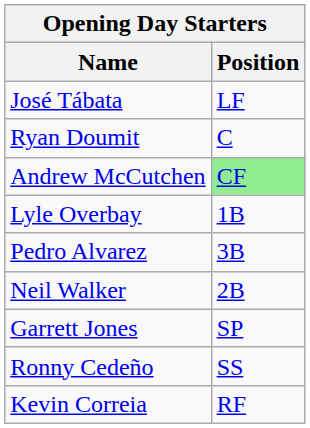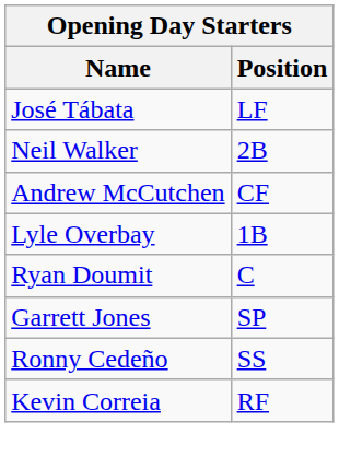rows swapped: Neil Walker <-> Ryan Doumit
Andrew McCutchen | Position: lightgreen background -> no background
- row: Pedro Alvarez | 3B
